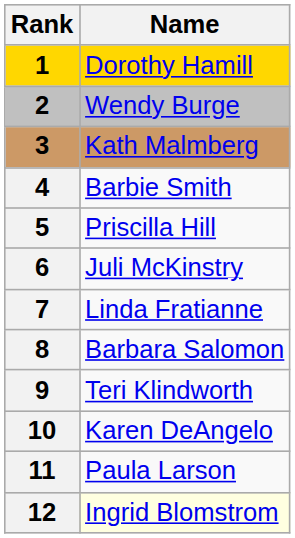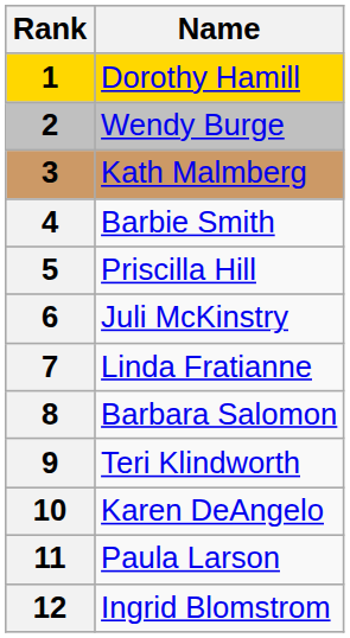Ingrid Blomstrom | Name: lightyellow background -> no background
